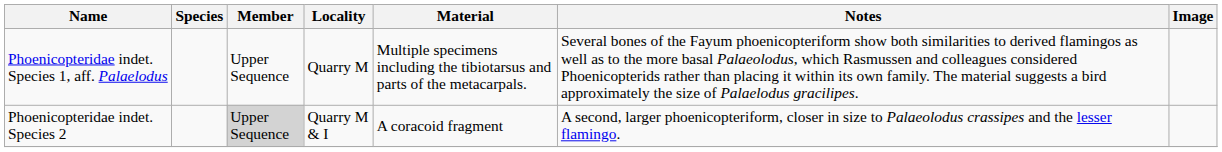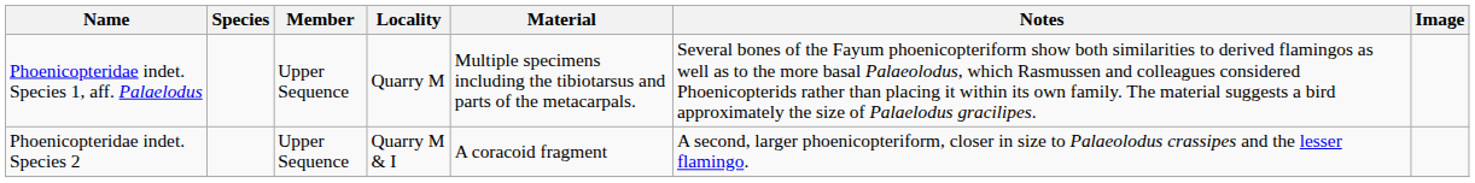Phoenicopteridae indet. Species 2 | Member: lightgrey background -> no background
